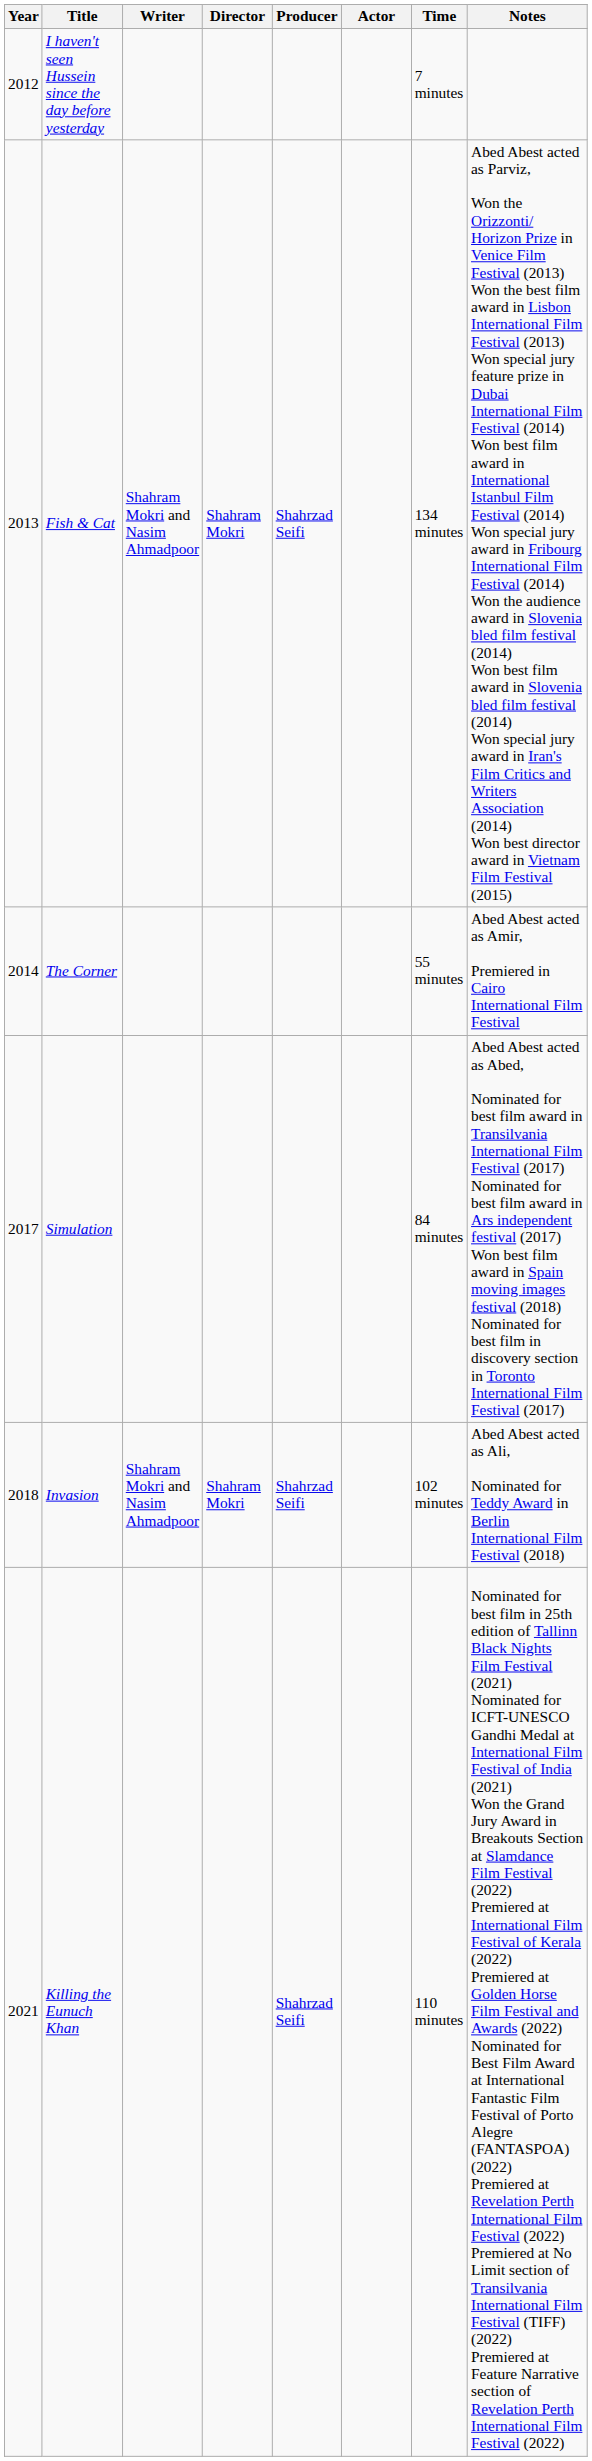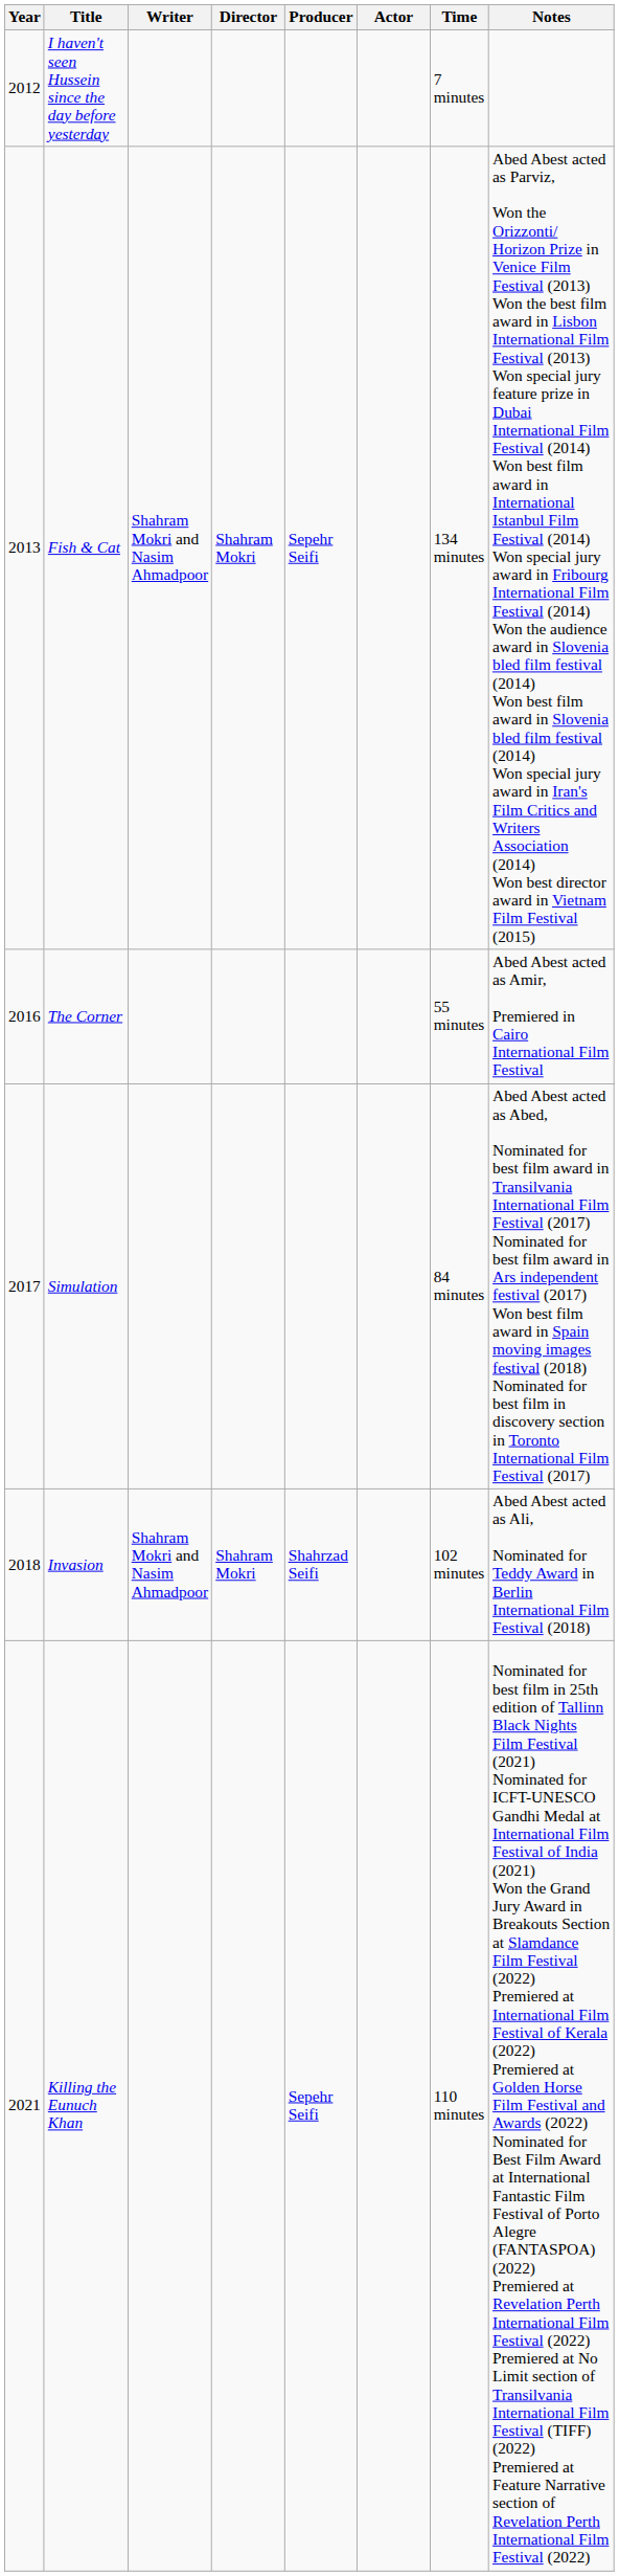Fish & Cat | Producer: Shahrzad Seifi -> Sepehr Seifi
The Corner | Year: 2014 -> 2016
Killing the Eunuch Khan | Producer: Shahrzad Seifi -> Sepehr Seifi
